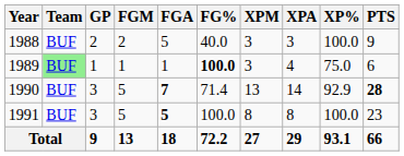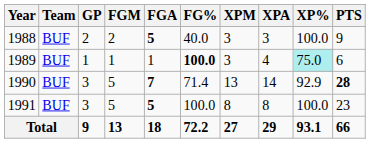1988 | FGA: normal -> bold
1989 | Team: lightgreen background -> no background
1989 | XP%: no background -> paleturquoise background
